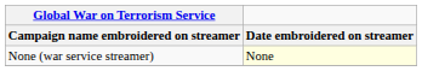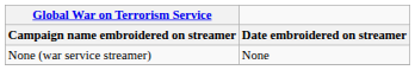None (war service streamer) | Date embroidered on streamer: lightyellow background -> no background
